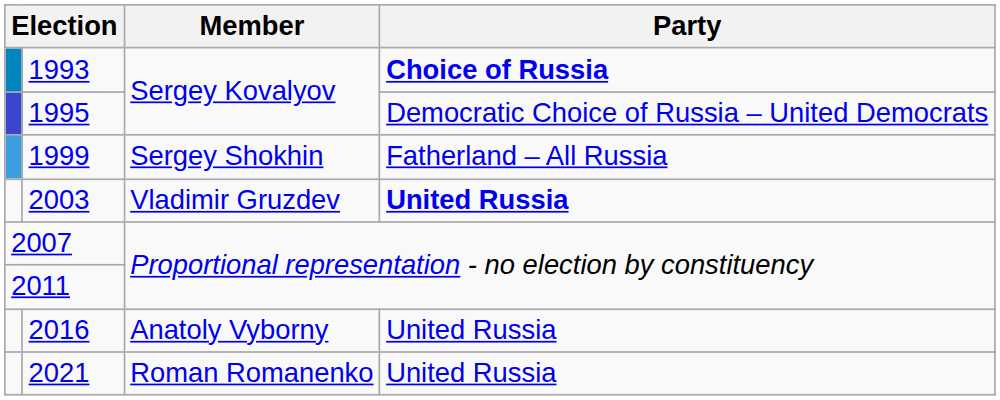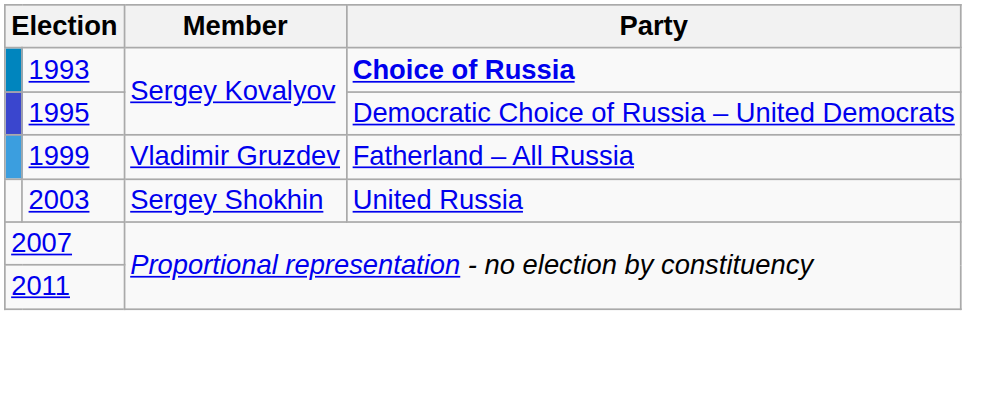1999 | Member: Sergey Shokhin -> Vladimir Gruzdev
2003 | Member: Vladimir Gruzdev -> Sergey Shokhin
2003 | Party: bold -> normal
- row: 2016 | Anatoly Vyborny | United Russia
- row: 2021 | Roman Romanenko | United Russia
